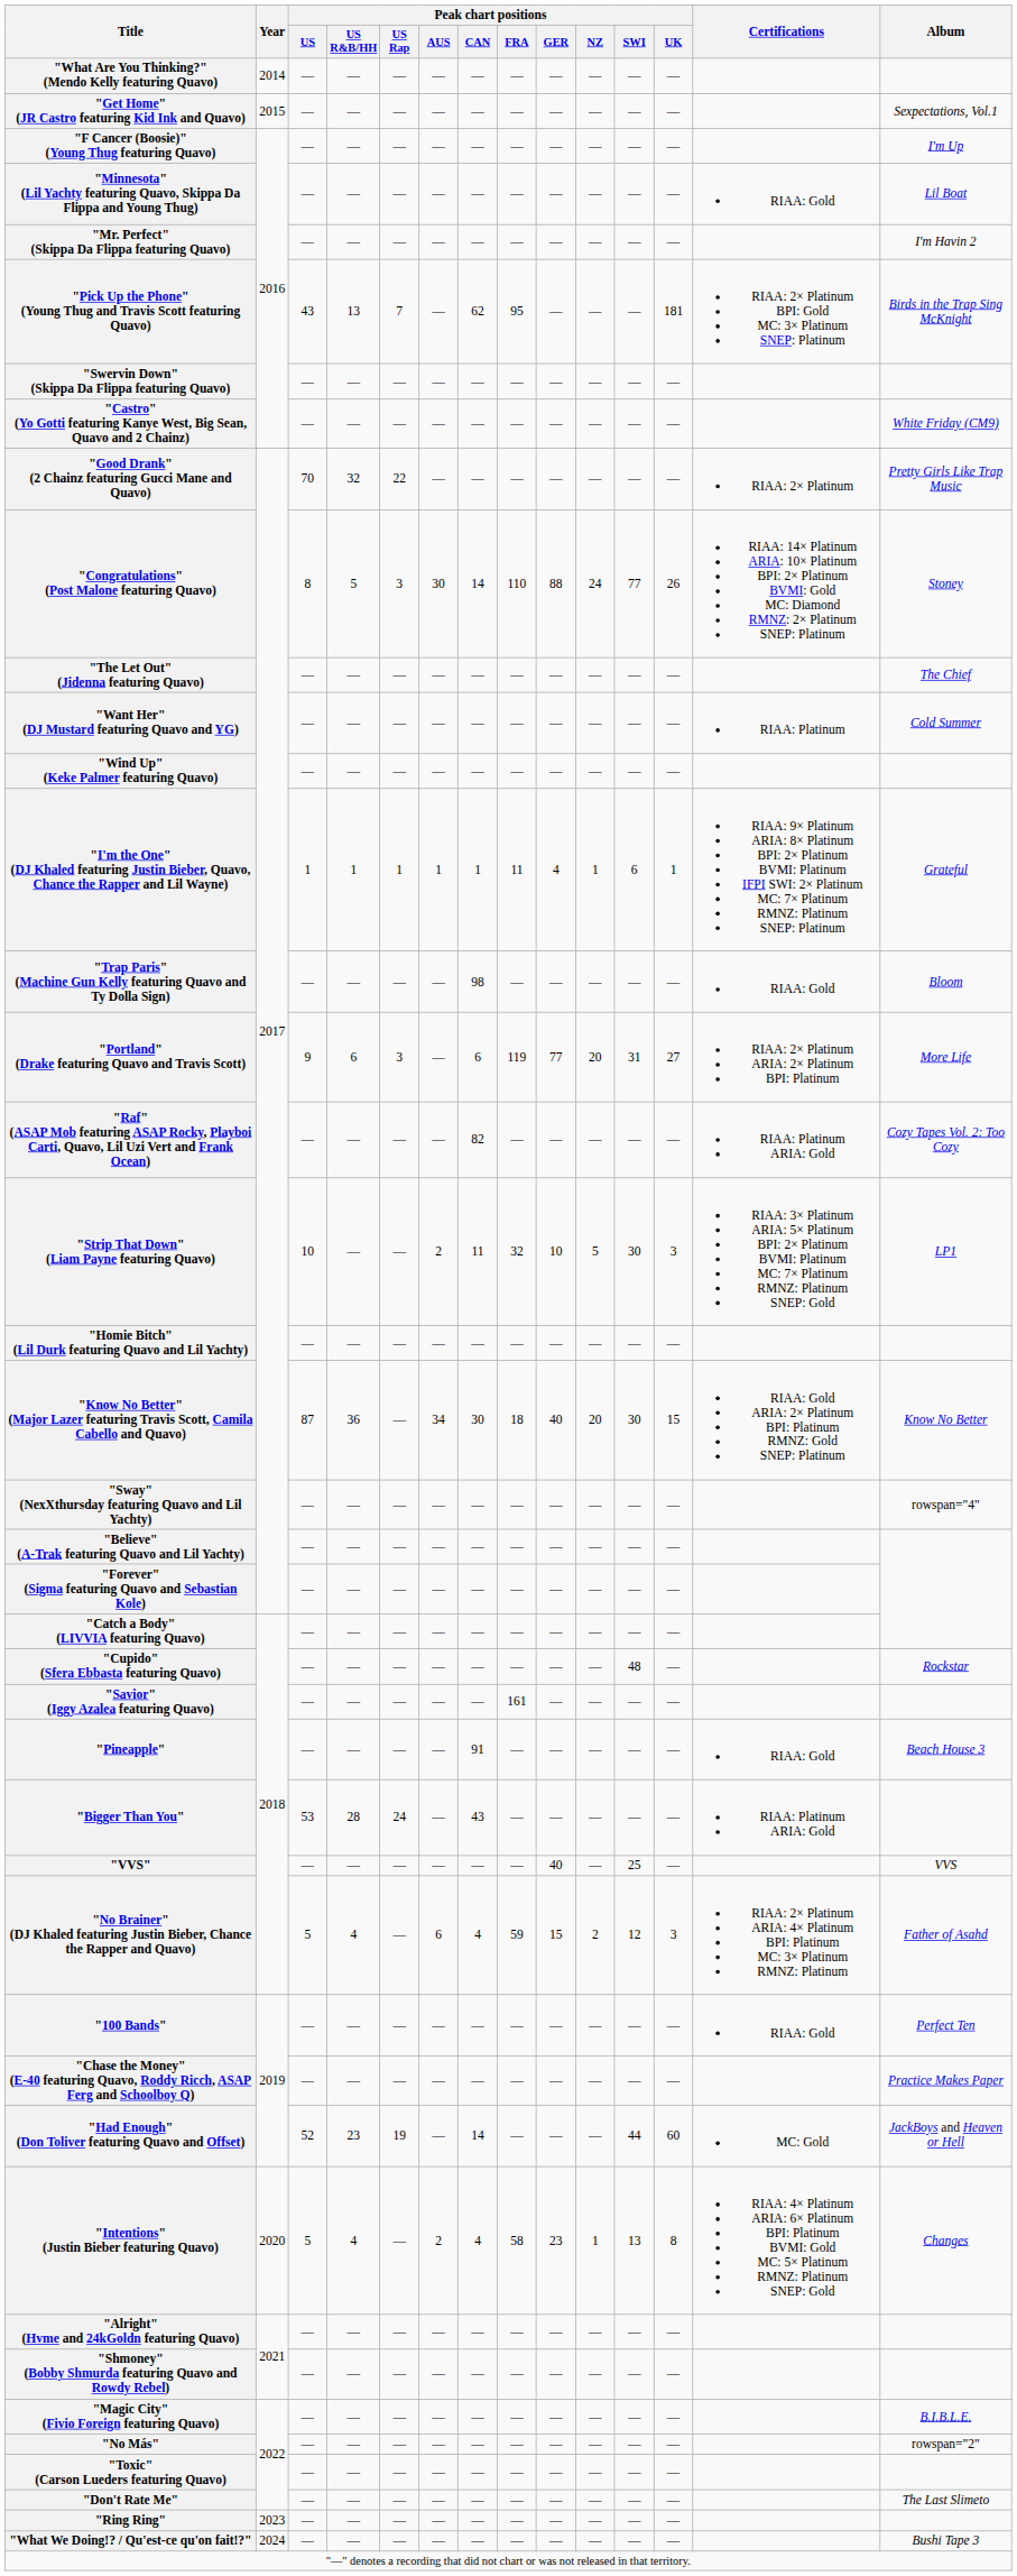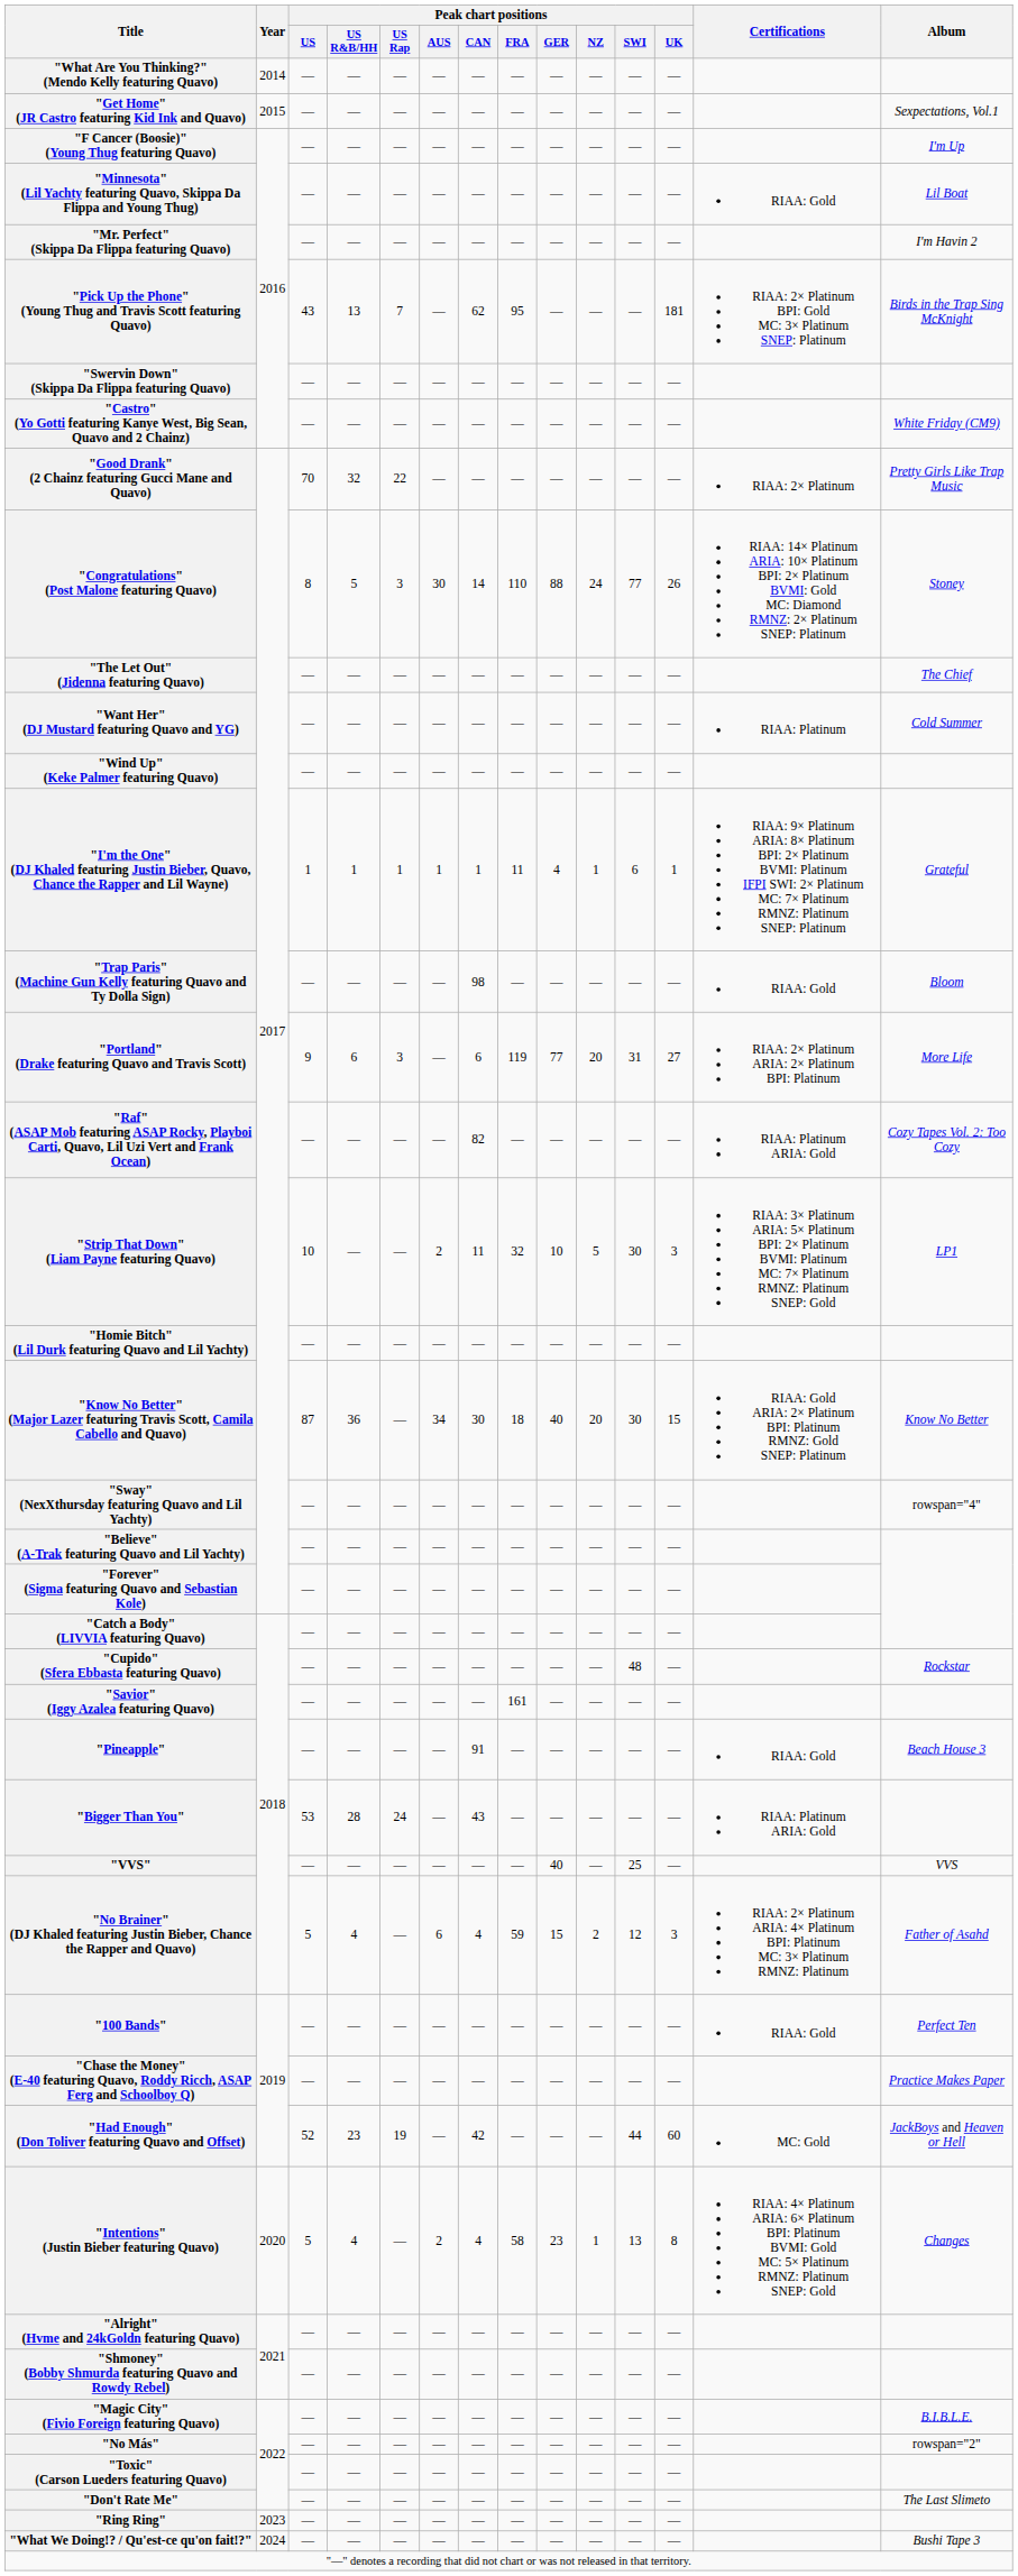"Had Enough" (Don Toliver featuring Quavo and Offset) | Peak chart positions / CAN: 14 -> 42
